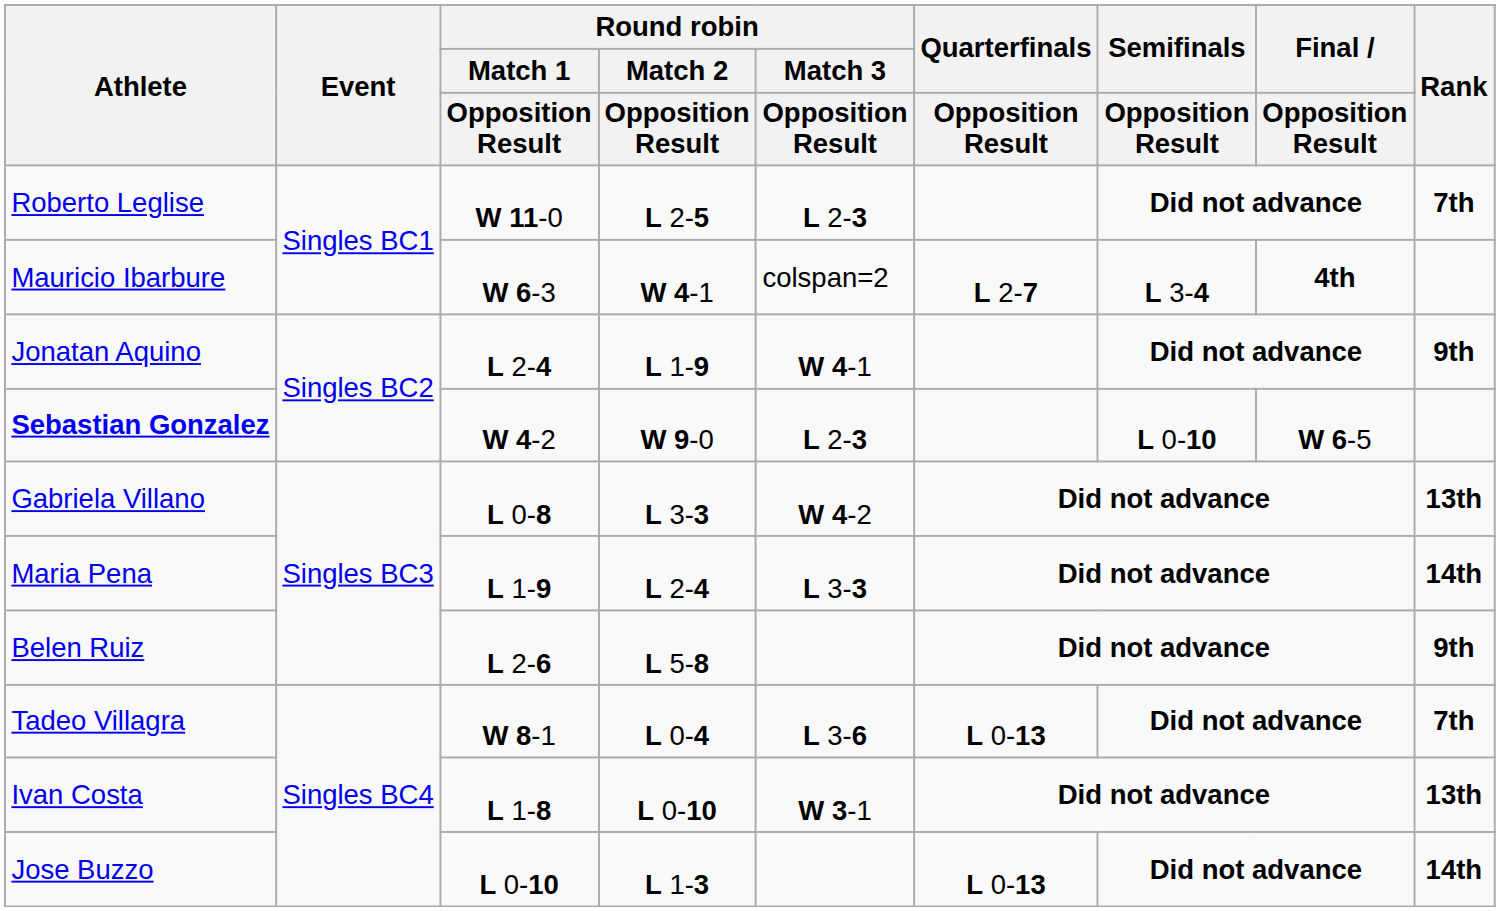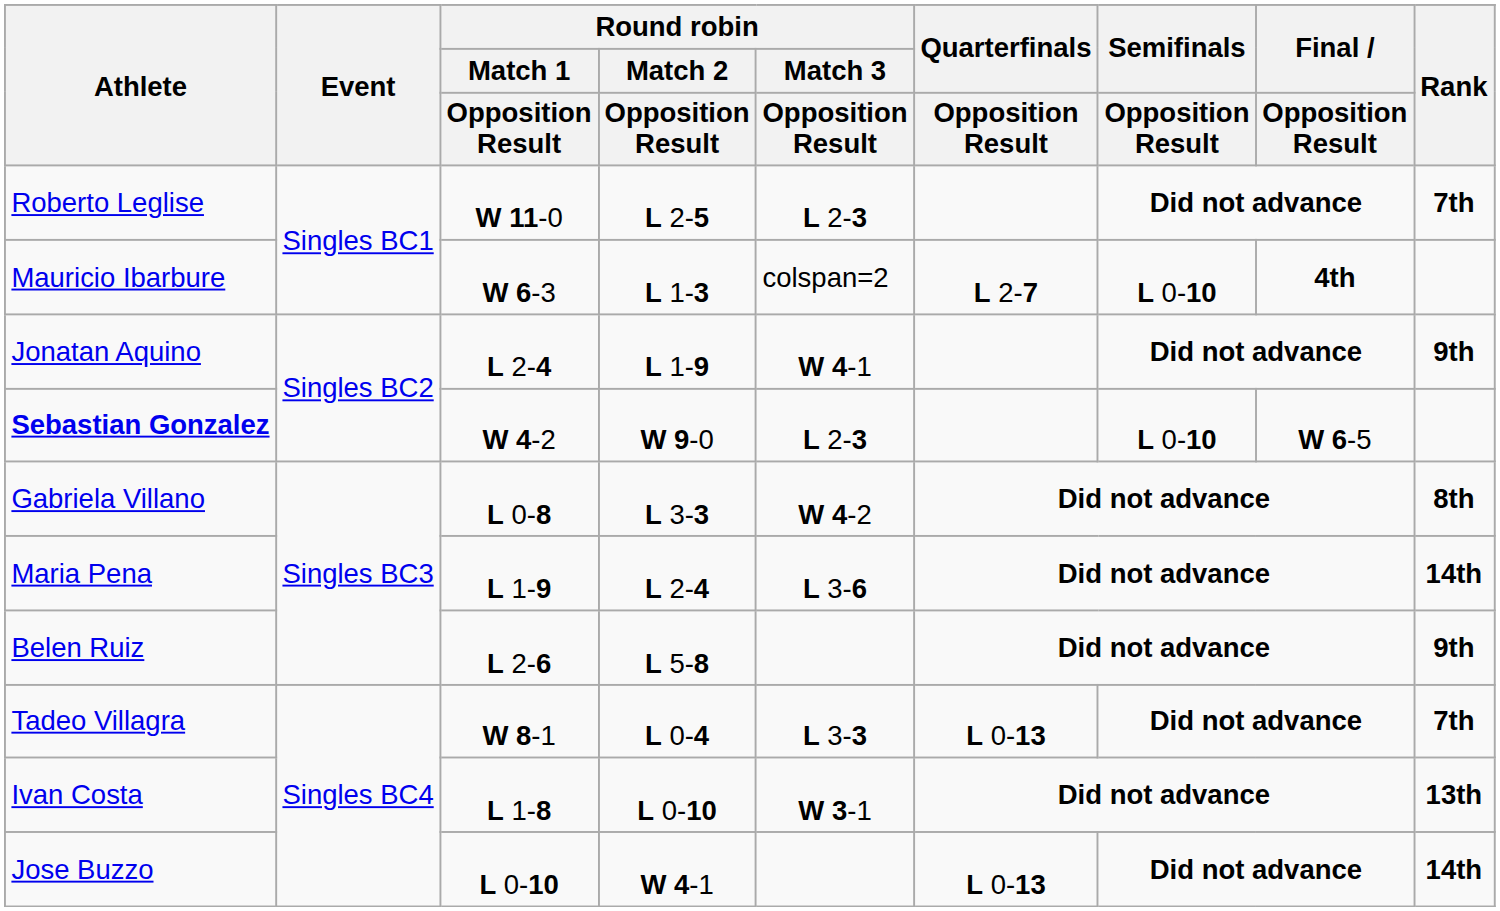Mauricio Ibarbure | Round robin / Match 2 / Opposition Result: W 4-1 -> L 1-3
Mauricio Ibarbure | Semifinals / Opposition Result: L 3-4 -> L 0-10
Gabriela Villano | Rank: 13th -> 8th
Maria Pena | Round robin / Match 3 / Opposition Result: L 3-3 -> L 3-6
Tadeo Villagra | Round robin / Match 3 / Opposition Result: L 3-6 -> L 3-3
Jose Buzzo | Round robin / Match 2 / Opposition Result: L 1-3 -> W 4-1
